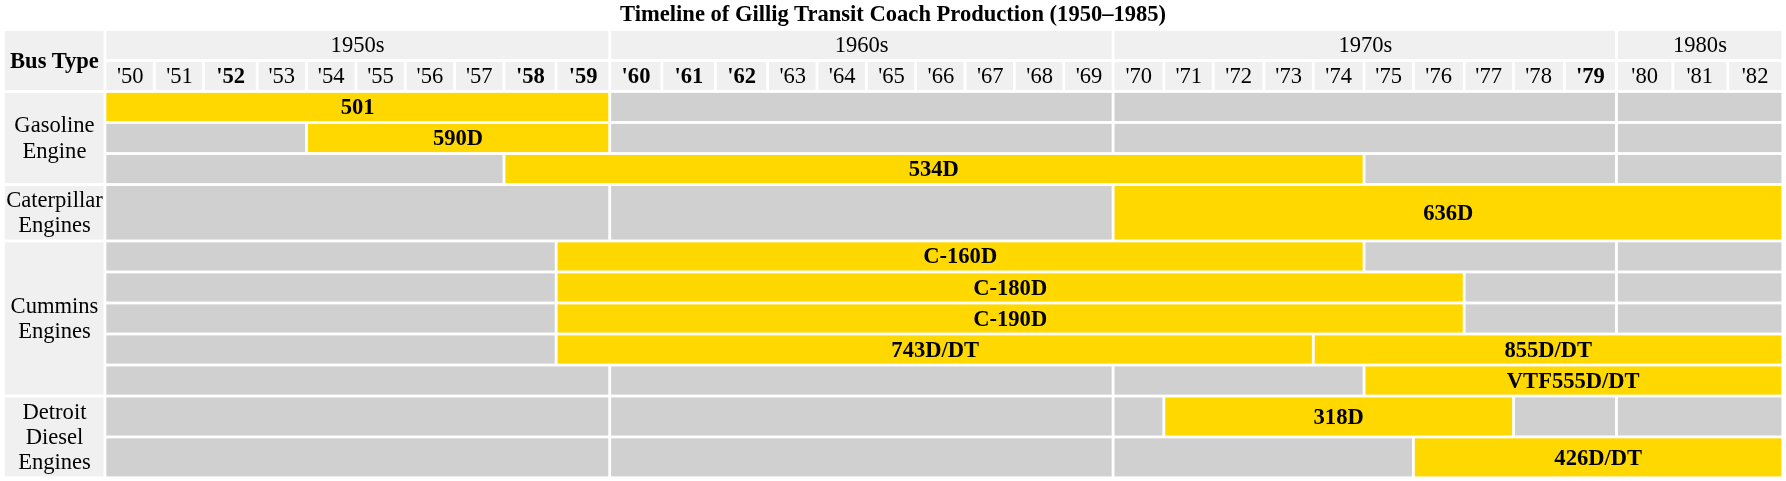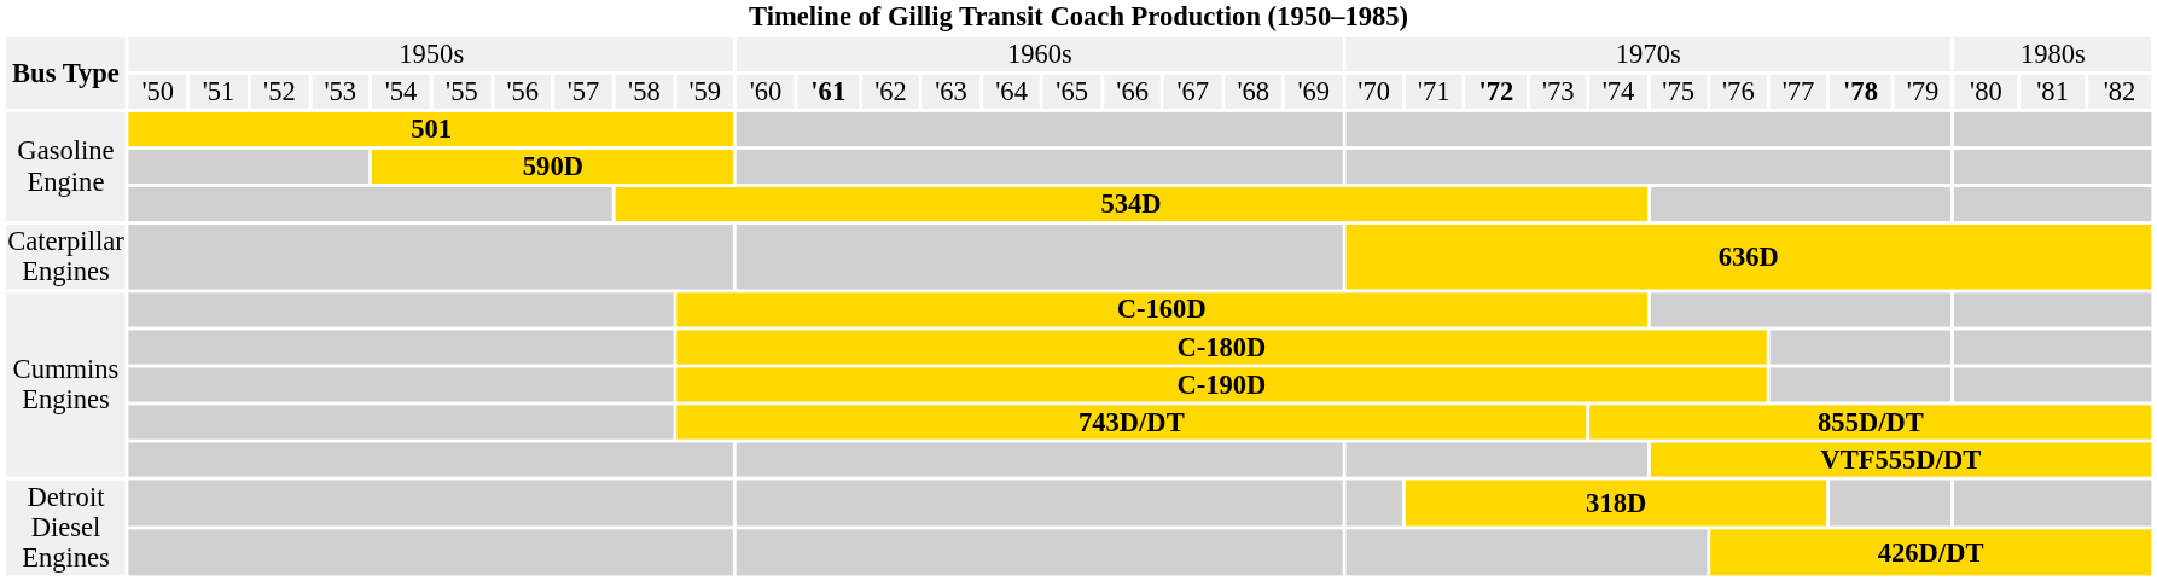Bus Type / '50 | column 4: bold -> normal
Bus Type / '50 | column 10: bold -> normal
Bus Type / '50 | column 11: bold -> normal
Bus Type / '50 | column 12: bold -> normal
Bus Type / '50 | column 14: bold -> normal
Bus Type / '50 | column 24: normal -> bold
Bus Type / '50 | column 30: normal -> bold
Bus Type / '50 | column 31: bold -> normal
